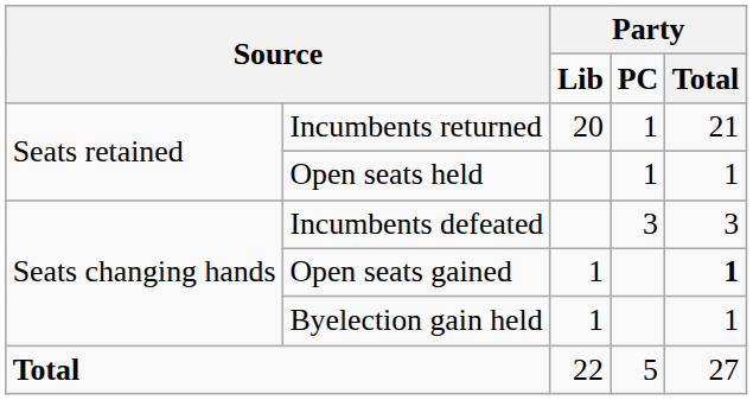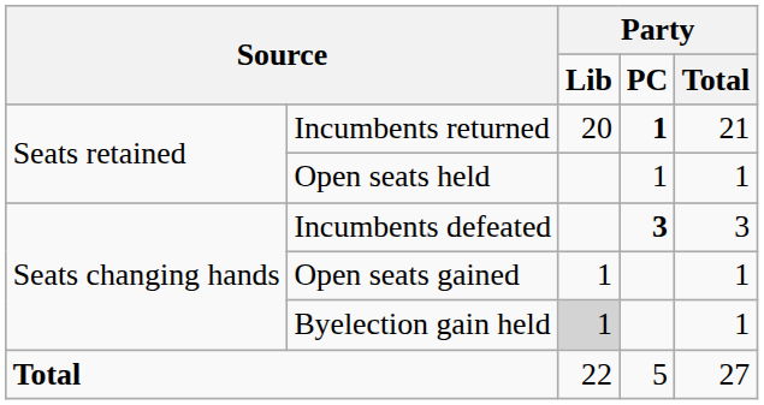Incumbents returned | column 4: normal -> bold
Incumbents defeated | column 4: normal -> bold
Open seats gained | column 5: bold -> normal
Byelection gain held | column 3: no background -> lightgrey background
